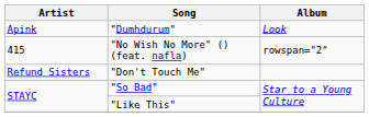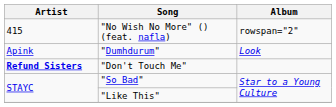rows swapped: "Dumhdurum" <-> "No Wish No More" () (feat. nafla)
"Don't Touch Me" | Artist: normal -> bold
